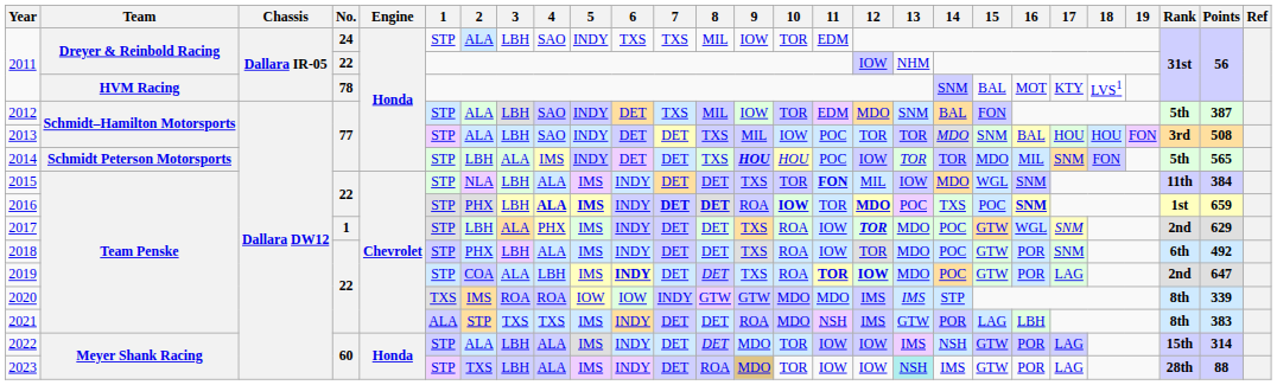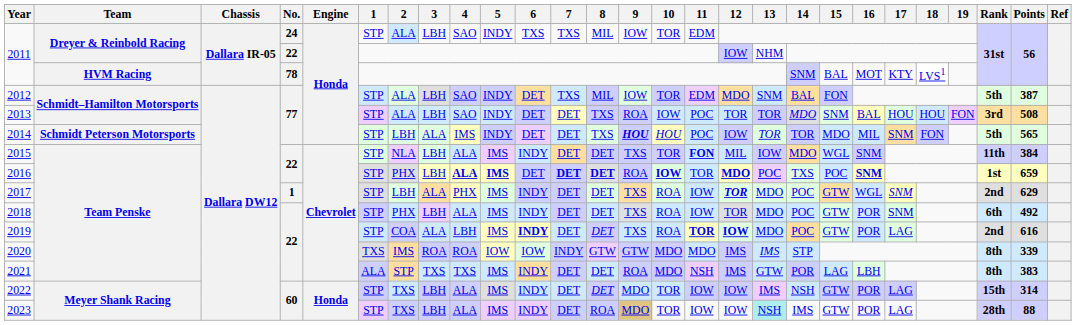2013 | 9: MIL -> ROA
2016 | 6: INDY -> DET
2019 | Points: 647 -> 616
2022 | 2: ALA -> TXS
